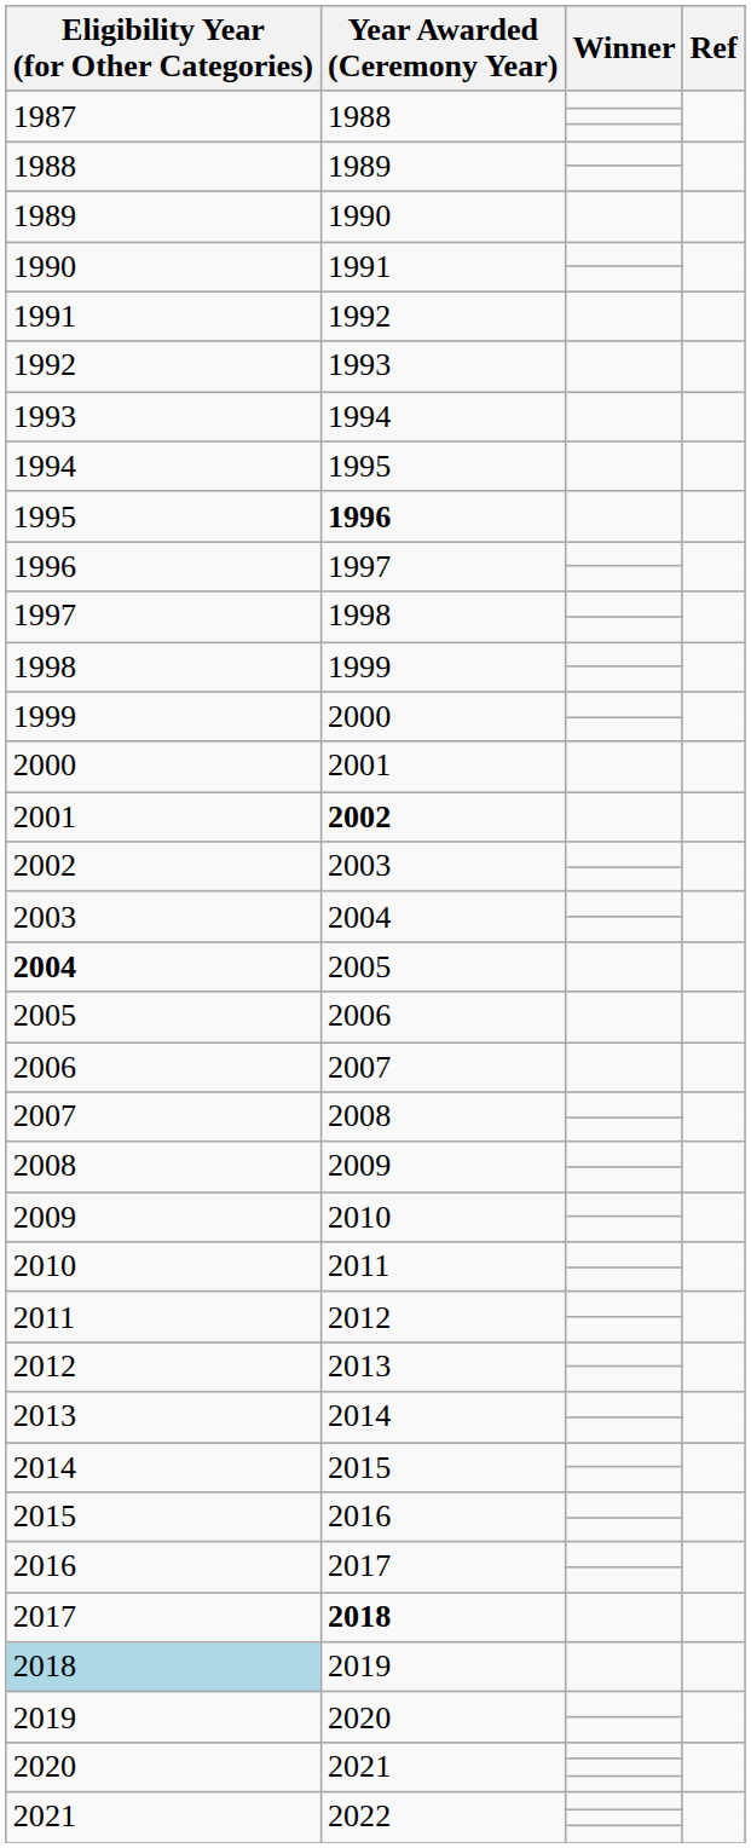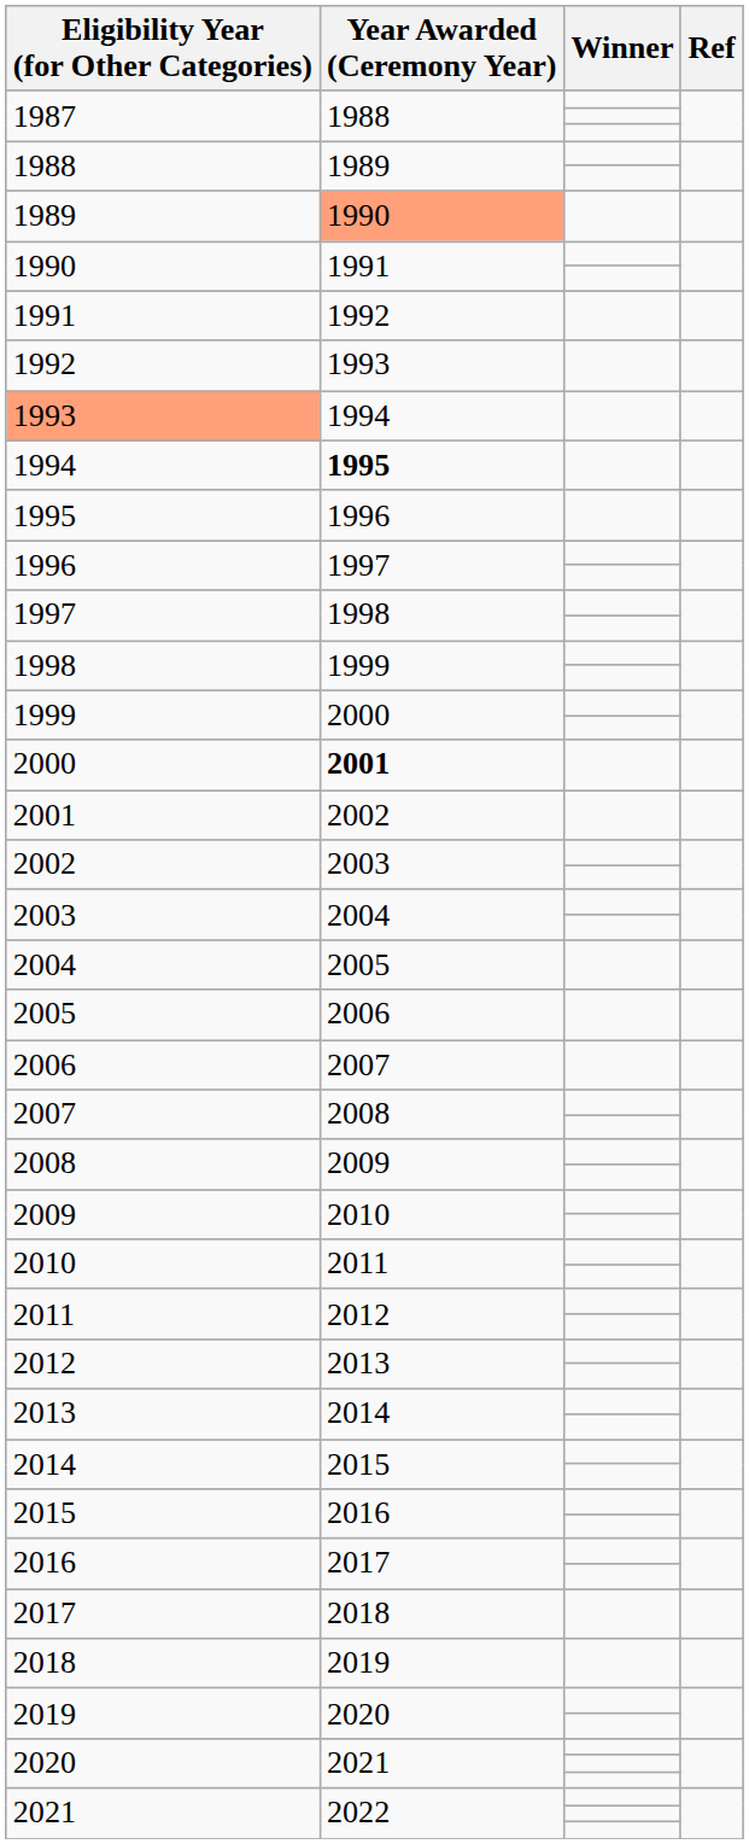row 7 | Year Awarded (Ceremony Year): no background -> lightsalmon background
row 12 | Eligibility Year (for Other Categories): no background -> lightsalmon background
row 13 | Year Awarded (Ceremony Year): normal -> bold
row 14 | Year Awarded (Ceremony Year): bold -> normal
row 23 | Year Awarded (Ceremony Year): normal -> bold
row 24 | Year Awarded (Ceremony Year): bold -> normal
row 29 | Eligibility Year (for Other Categories): bold -> normal
row 52 | Year Awarded (Ceremony Year): bold -> normal
row 53 | Eligibility Year (for Other Categories): lightblue background -> no background
